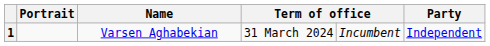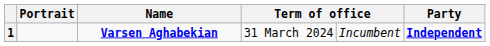1 | Name: normal -> bold
1 | Party: normal -> bold
